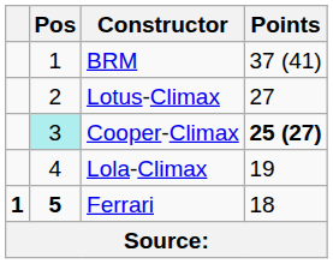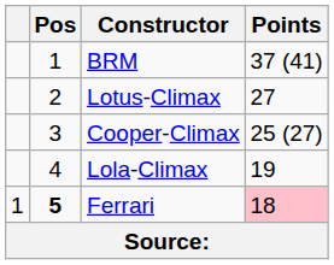Cooper-Climax | Pos: paleturquoise background -> no background
Cooper-Climax | Points: bold -> normal
Ferrari | column 1: bold -> normal
Ferrari | Points: no background -> pink background
